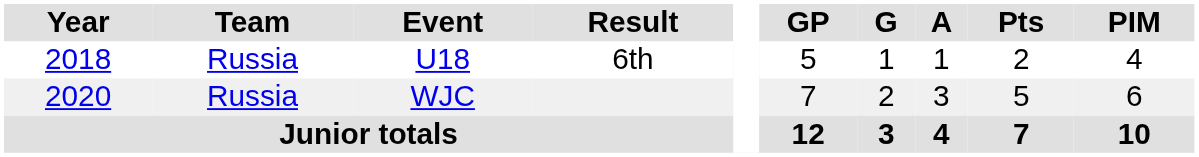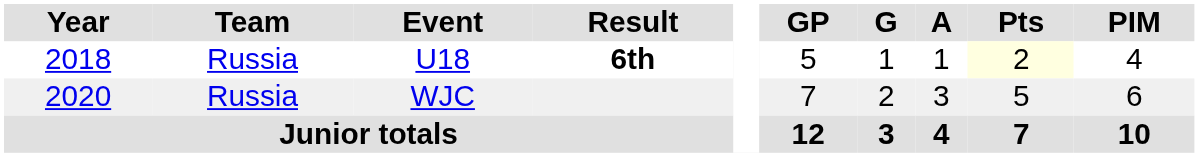U18 | Result: normal -> bold
U18 | Pts: no background -> lightyellow background
